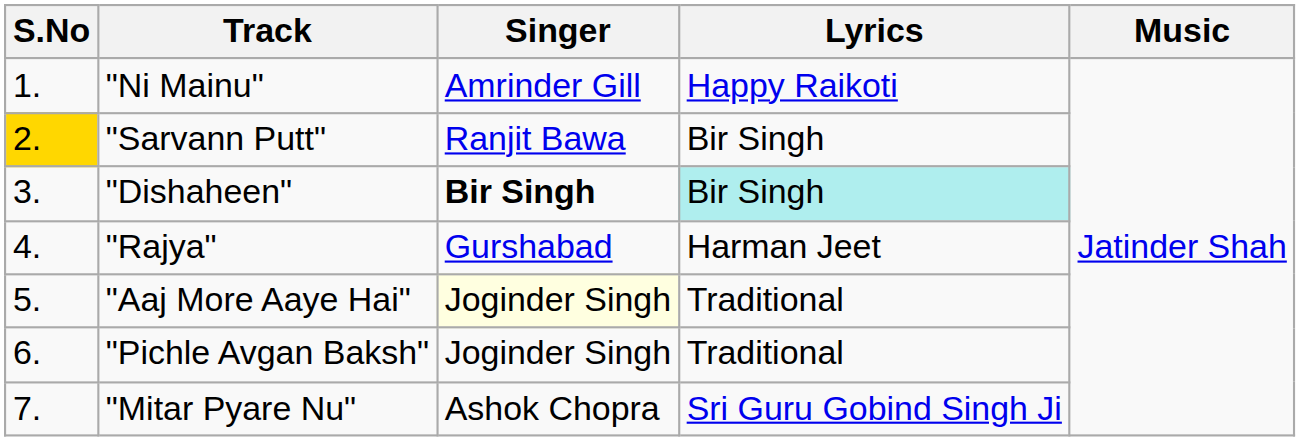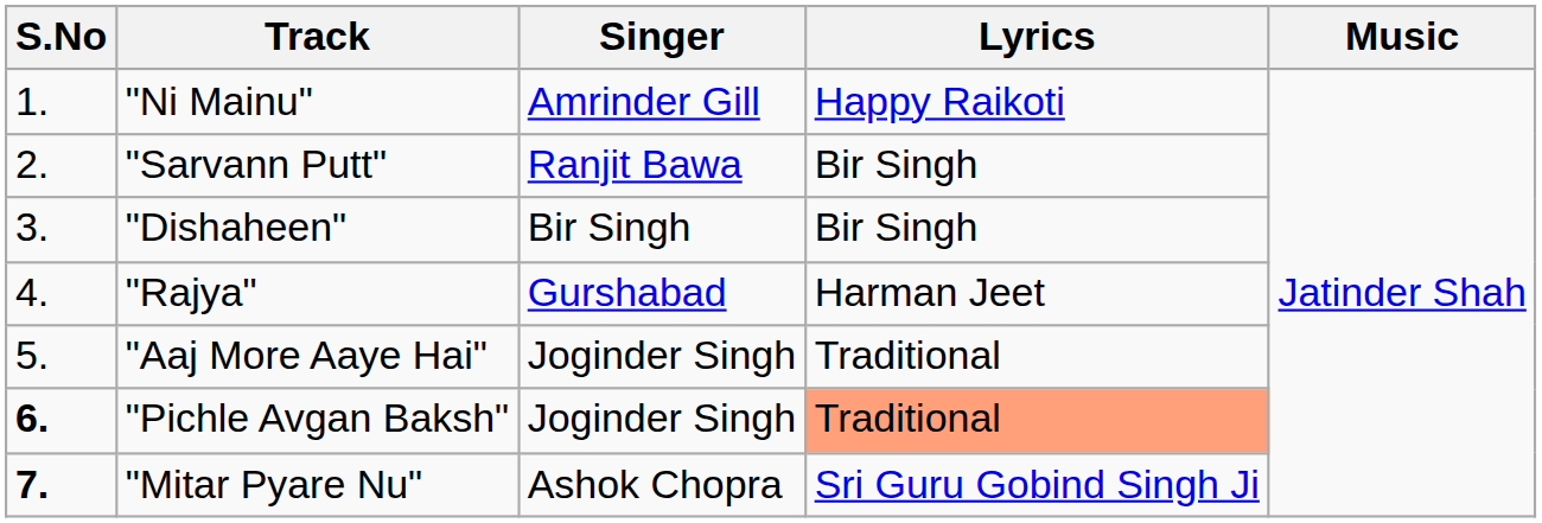"Sarvann Putt" | S.No: gold background -> no background
"Dishaheen" | Singer: bold -> normal
"Dishaheen" | Lyrics: paleturquoise background -> no background
"Aaj More Aaye Hai" | Singer: lightyellow background -> no background
"Pichle Avgan Baksh" | S.No: normal -> bold
"Pichle Avgan Baksh" | Lyrics: no background -> lightsalmon background
"Mitar Pyare Nu" | S.No: normal -> bold
